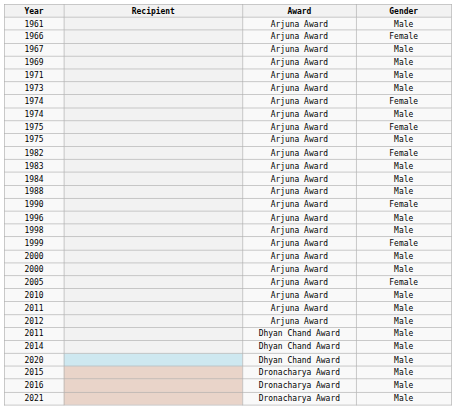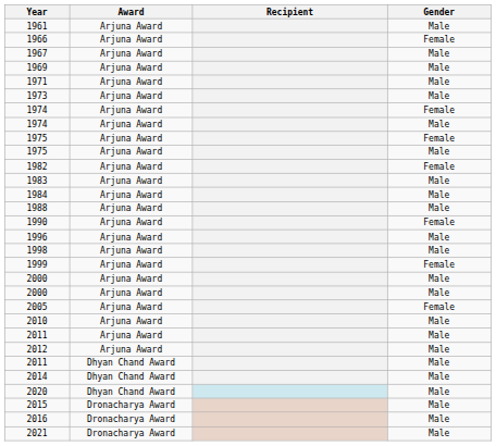columns swapped: Recipient <-> Award
